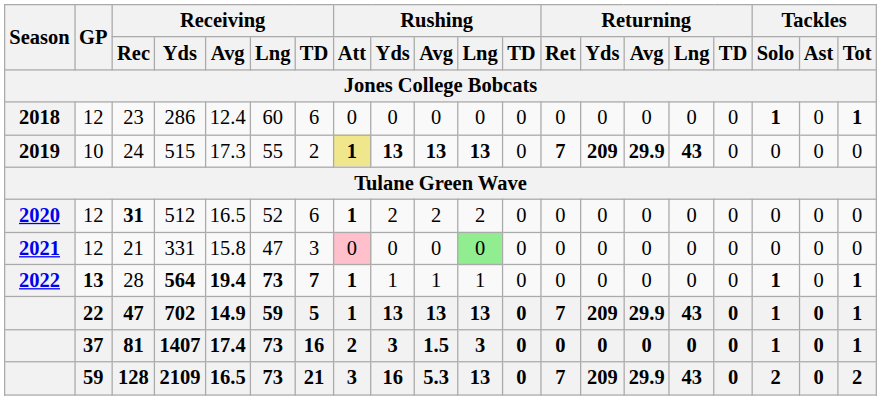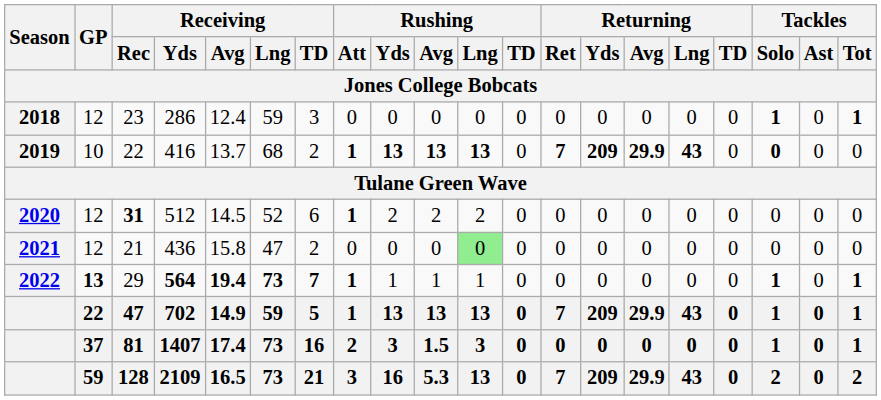2018 | Receiving / Lng: 60 -> 59
2018 | Receiving / TD: 6 -> 3
2019 | Receiving / Rec: 24 -> 22
2019 | Receiving / Yds: 515 -> 416
2019 | Receiving / Avg: 17.3 -> 13.7
2019 | Receiving / Lng: 55 -> 68
2019 | Rushing / Att: khaki background -> no background
2019 | Tackles / Solo: normal -> bold
2020 | Receiving / Avg: 16.5 -> 14.5
2021 | Receiving / Yds: 331 -> 436
2021 | Receiving / TD: 3 -> 2
2021 | Rushing / Att: pink background -> no background
2022 | Receiving / Rec: 28 -> 29
